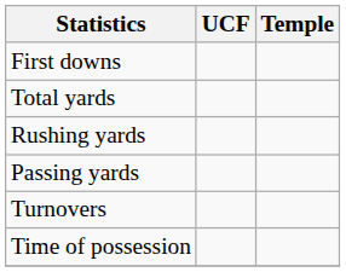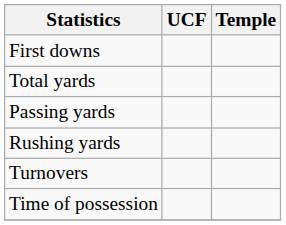rows swapped: Rushing yards <-> Passing yards
